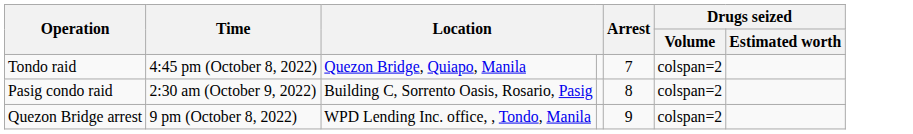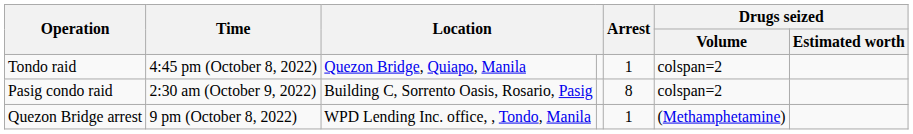Tondo raid | Arrest: 7 -> 1
Quezon Bridge arrest | Arrest: 9 -> 1
Quezon Bridge arrest | Drugs seized / Volume: colspan=2 -> (Methamphetamine)
